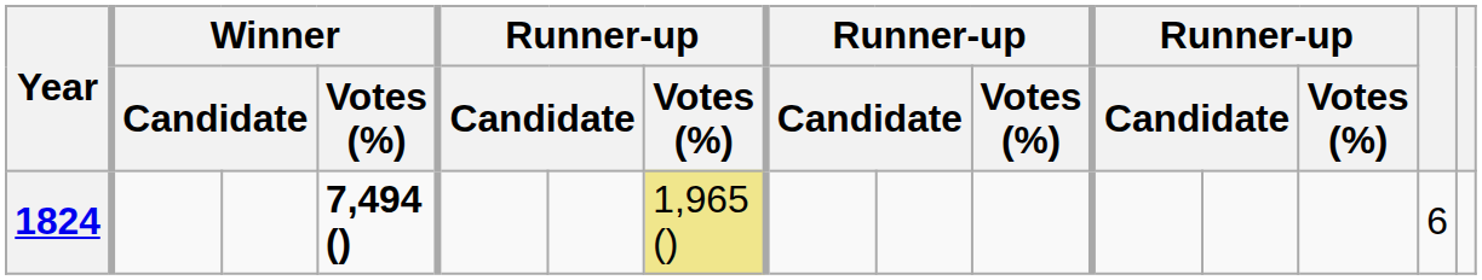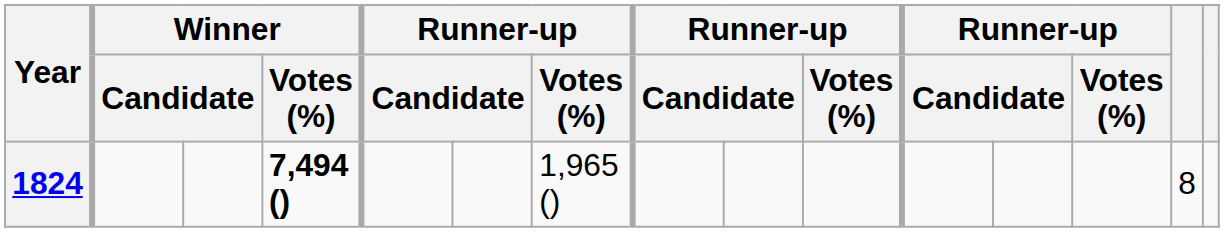1824 | column 7: khaki background -> no background
1824 | column 14: 6 -> 8
